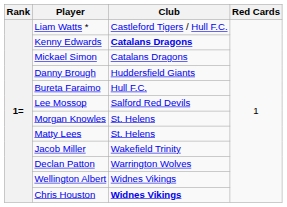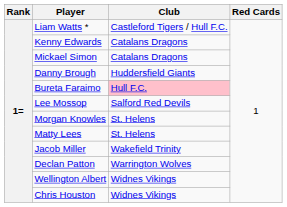Kenny Edwards | Club: bold -> normal
Bureta Faraimo | Club: no background -> pink background
Chris Houston | Club: bold -> normal
